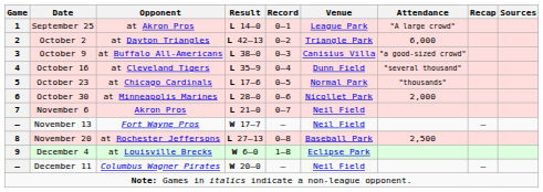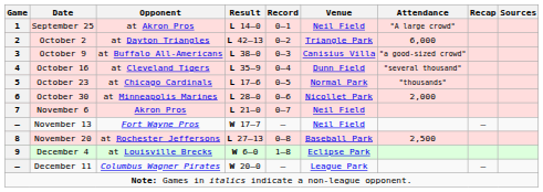1 | Venue: League Park -> Neil Field
— / December 11 | Venue: Neil Field -> League Park
